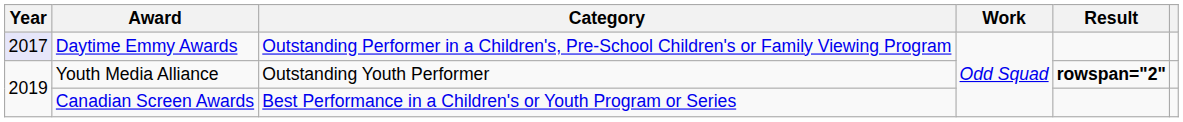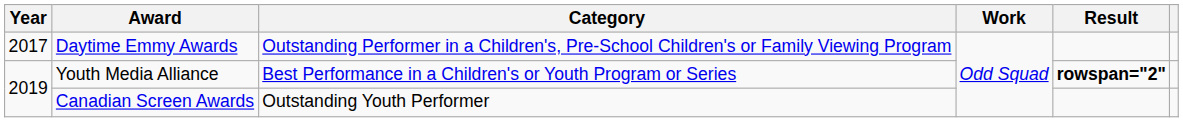Daytime Emmy Awards | Year: lavender background -> no background
Youth Media Alliance | Category: Outstanding Youth Performer -> Best Performance in a Children's or Youth Program or Series
Canadian Screen Awards | Category: Best Performance in a Children's or Youth Program or Series -> Outstanding Youth Performer
